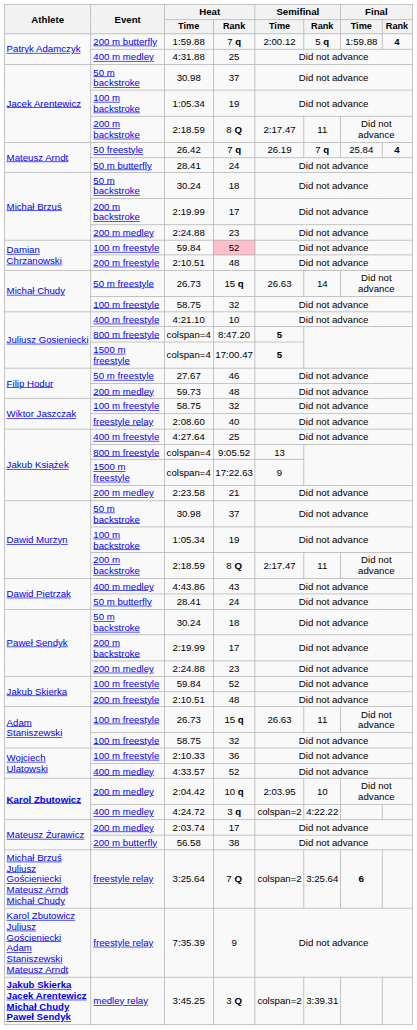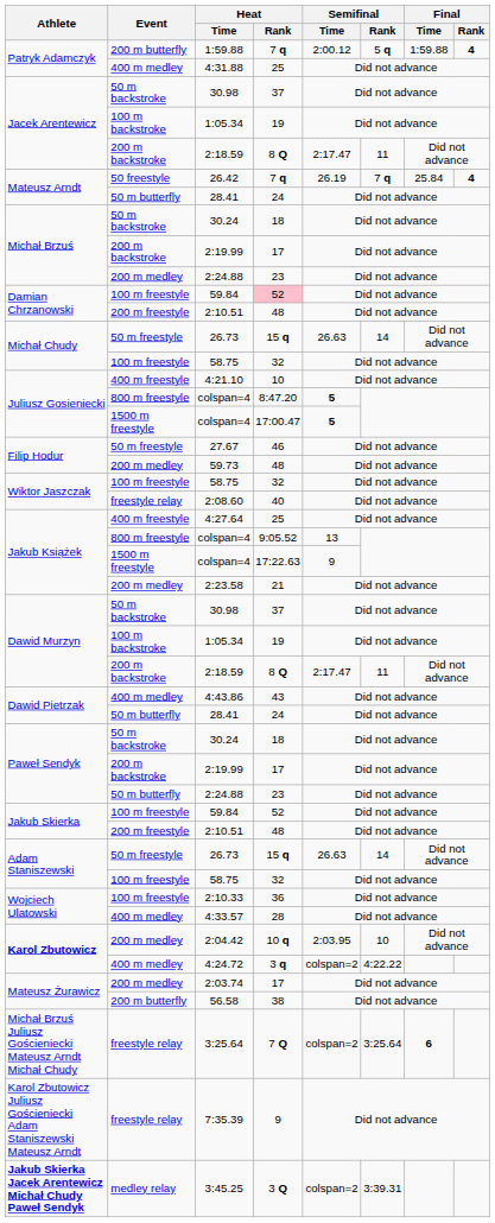Paweł Sendyk / 2:24.88 | Event: 200 m medley -> 50 m butterfly
Adam Staniszewski / 26.73 | Event: 100 m freestyle -> 50 m freestyle
Adam Staniszewski / 26.73 | Semifinal / Rank: 11 -> 14
4:33.57 | Heat / Rank: 52 -> 28
